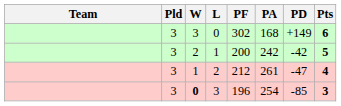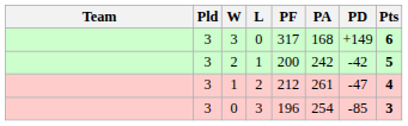row 2 | PF: 302 -> 317
row 5 | W: bold -> normal
